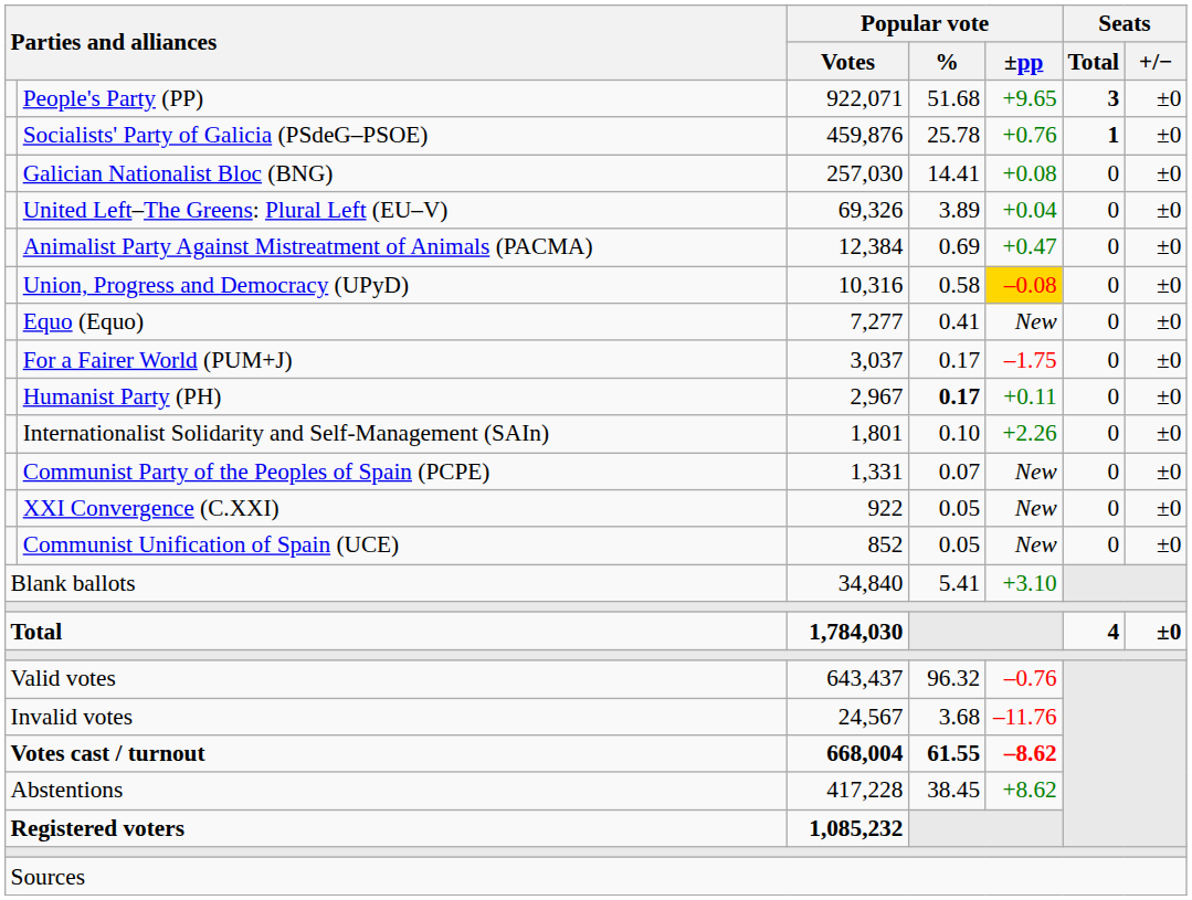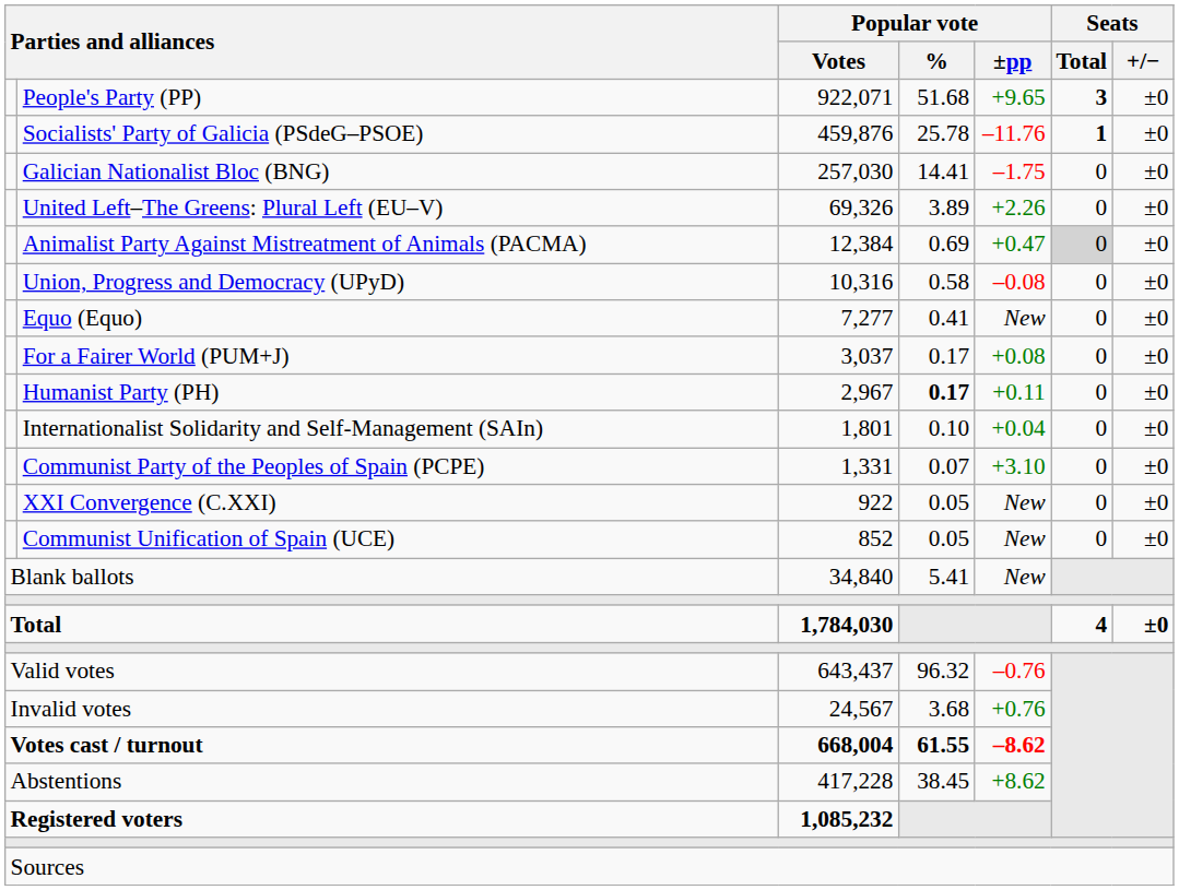Socialists' Party of Galicia (PSdeG–PSOE) | Popular vote / ±pp: +0.76 -> –11.76
Galician Nationalist Bloc (BNG) | Popular vote / ±pp: +0.08 -> –1.75
United Left–The Greens: Plural Left (EU–V) | Popular vote / ±pp: +0.04 -> +2.26
Animalist Party Against Mistreatment of Animals (PACMA) | Seats / Total: no background -> lightgrey background
Union, Progress and Democracy (UPyD) | Popular vote / ±pp: gold background -> no background
For a Fairer World (PUM+J) | Popular vote / ±pp: –1.75 -> +0.08
Internationalist Solidarity and Self-Management (SAIn) | Popular vote / ±pp: +2.26 -> +0.04
Communist Party of the Peoples of Spain (PCPE) | Popular vote / ±pp: New -> +3.10
Blank ballots | Popular vote / ±pp: +3.10 -> New
Invalid votes | Popular vote / ±pp: –11.76 -> +0.76
